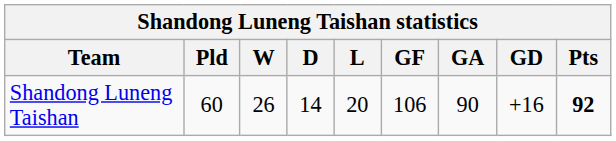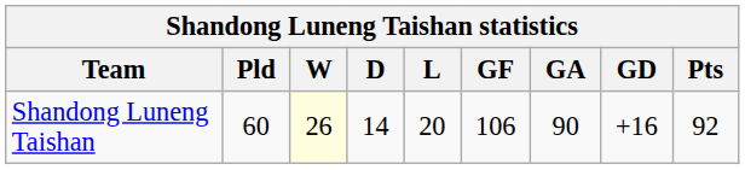Shandong Luneng Taishan | W: no background -> lightyellow background
Shandong Luneng Taishan | Pts: bold -> normal
